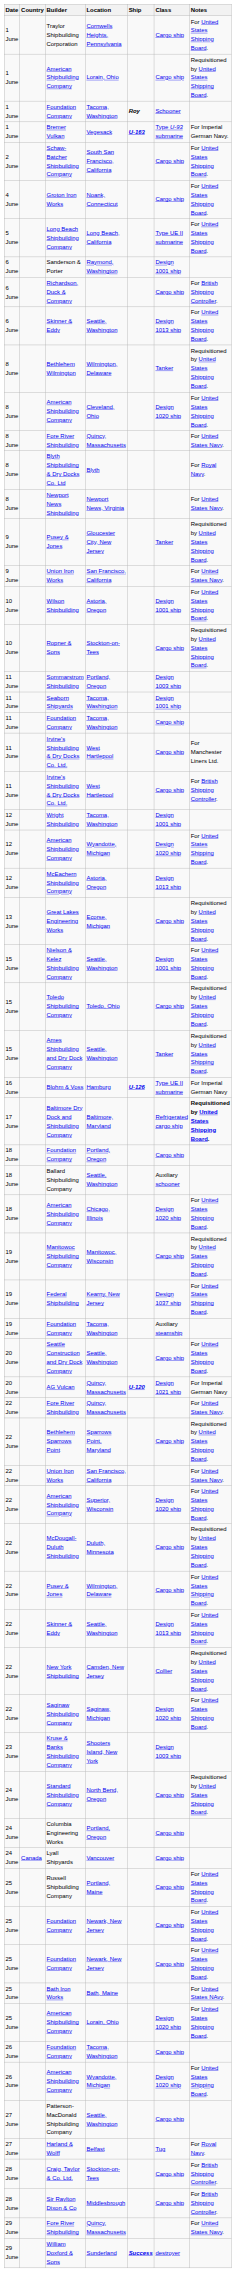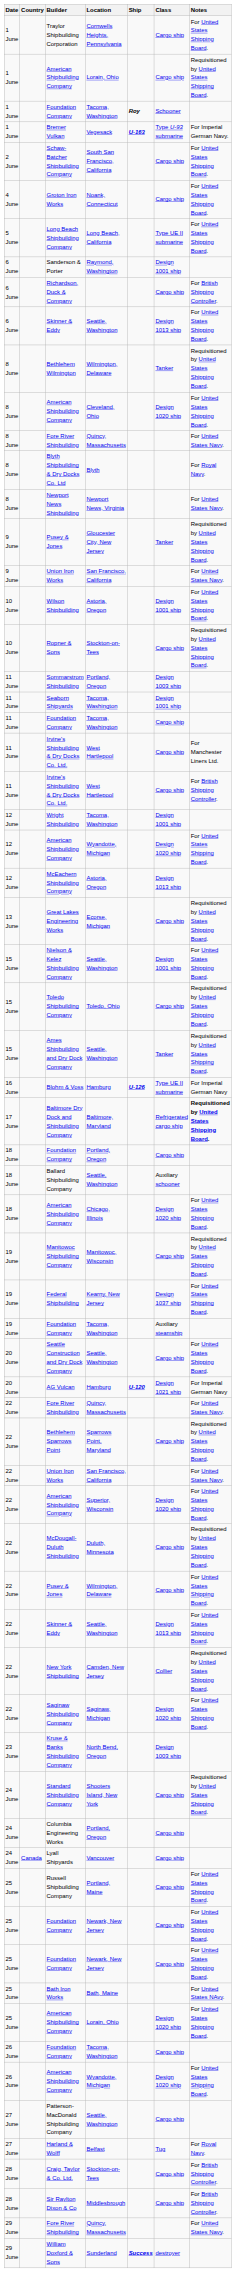AG Vulcan | Location: Quincy, Massachusetts -> Hamburg
Kruse & Banks Shipbuilding Company | Location: Shooters Island, New York -> North Bend, Oregon
Standard Shipbuilding Company | Location: North Bend, Oregon -> Shooters Island, New York
